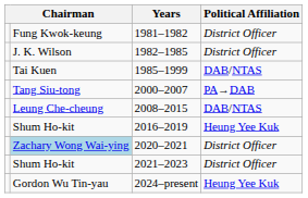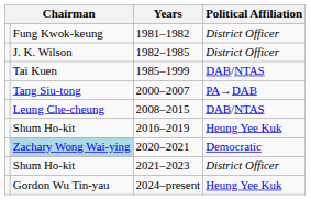2020–2021 | Political Affiliation: District Officer -> Democratic
